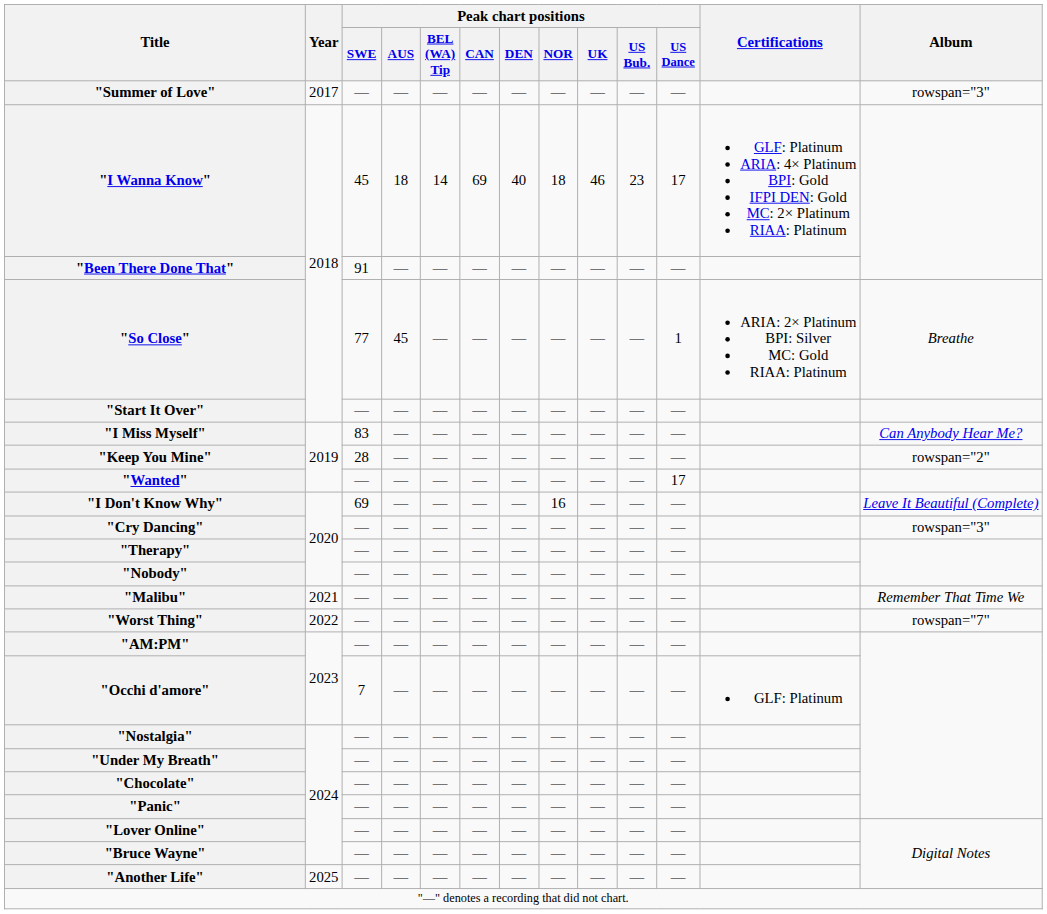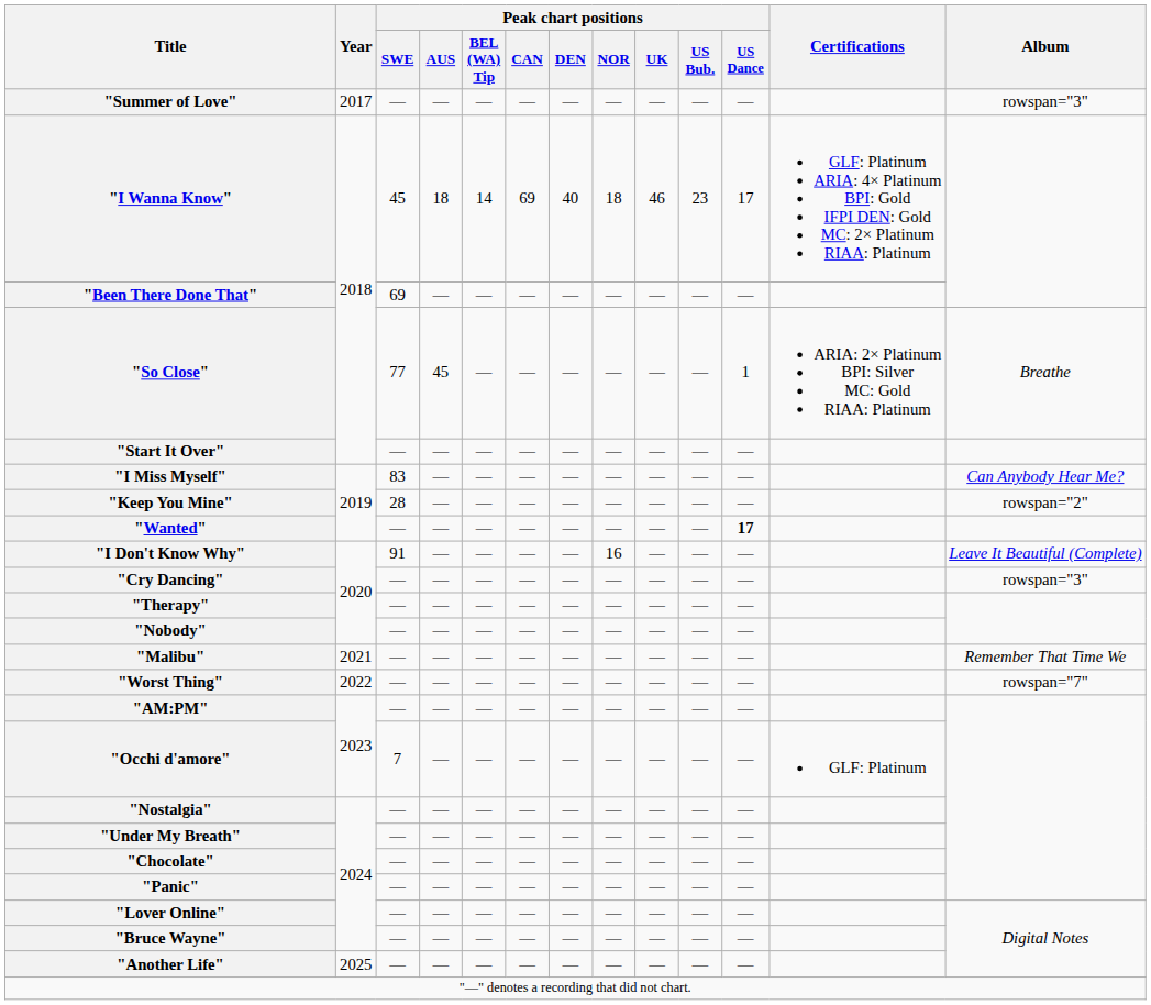"Been There Done That" | Peak chart positions / SWE: 91 -> 69
"Wanted" | Peak chart positions / US Dance: normal -> bold
"I Don't Know Why" | Peak chart positions / SWE: 69 -> 91
